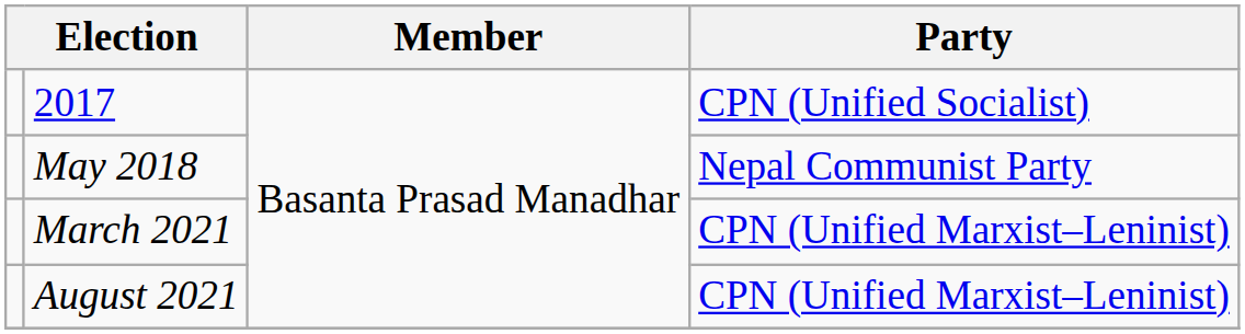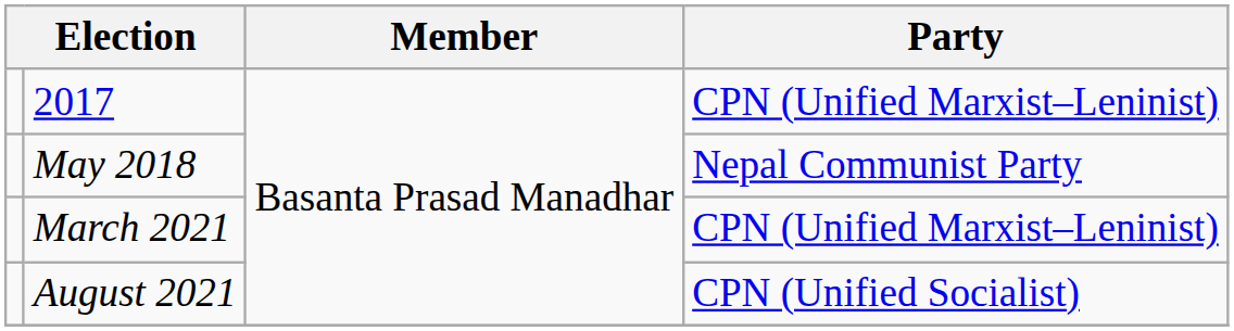2017 | Party: CPN (Unified Socialist) -> CPN (Unified Marxist–Leninist)
August 2021 | Party: CPN (Unified Marxist–Leninist) -> CPN (Unified Socialist)
